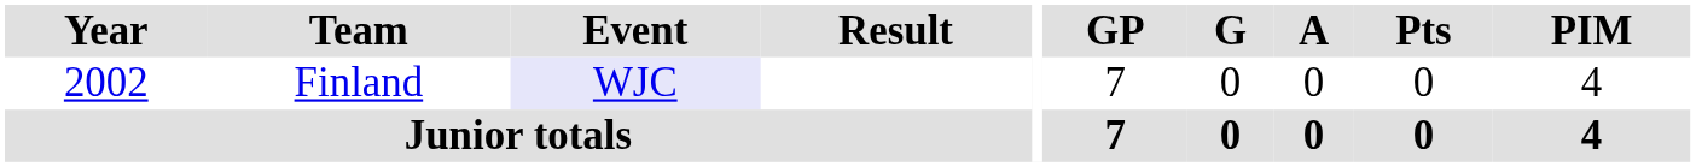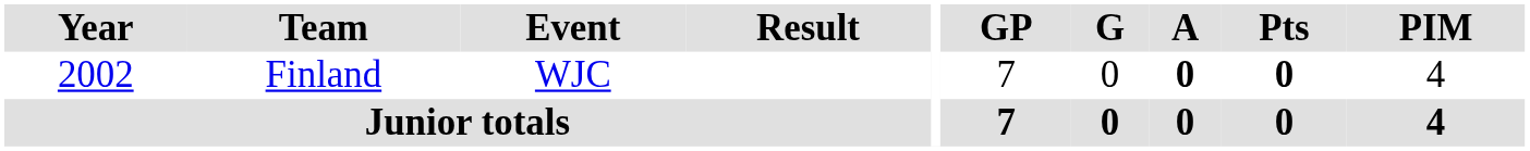Finland | Event: lavender background -> no background
Finland | A: normal -> bold
Finland | Pts: normal -> bold
